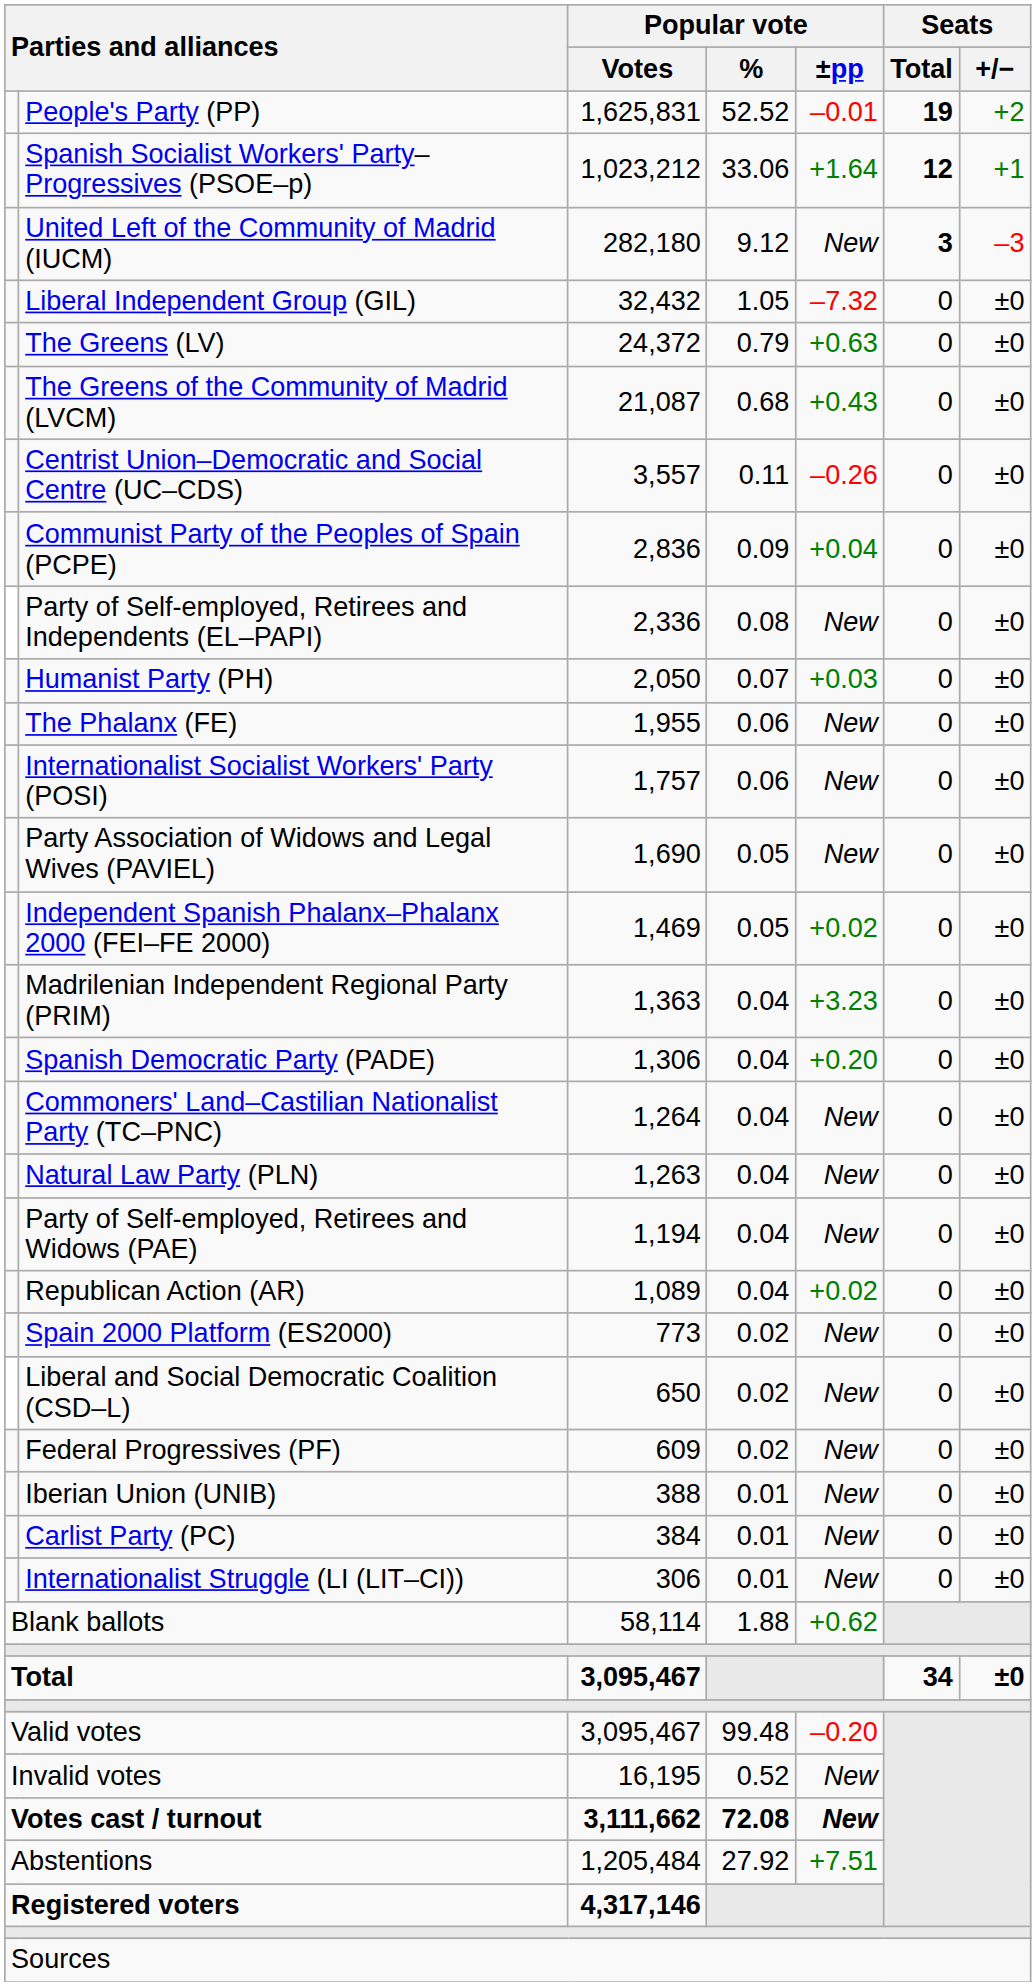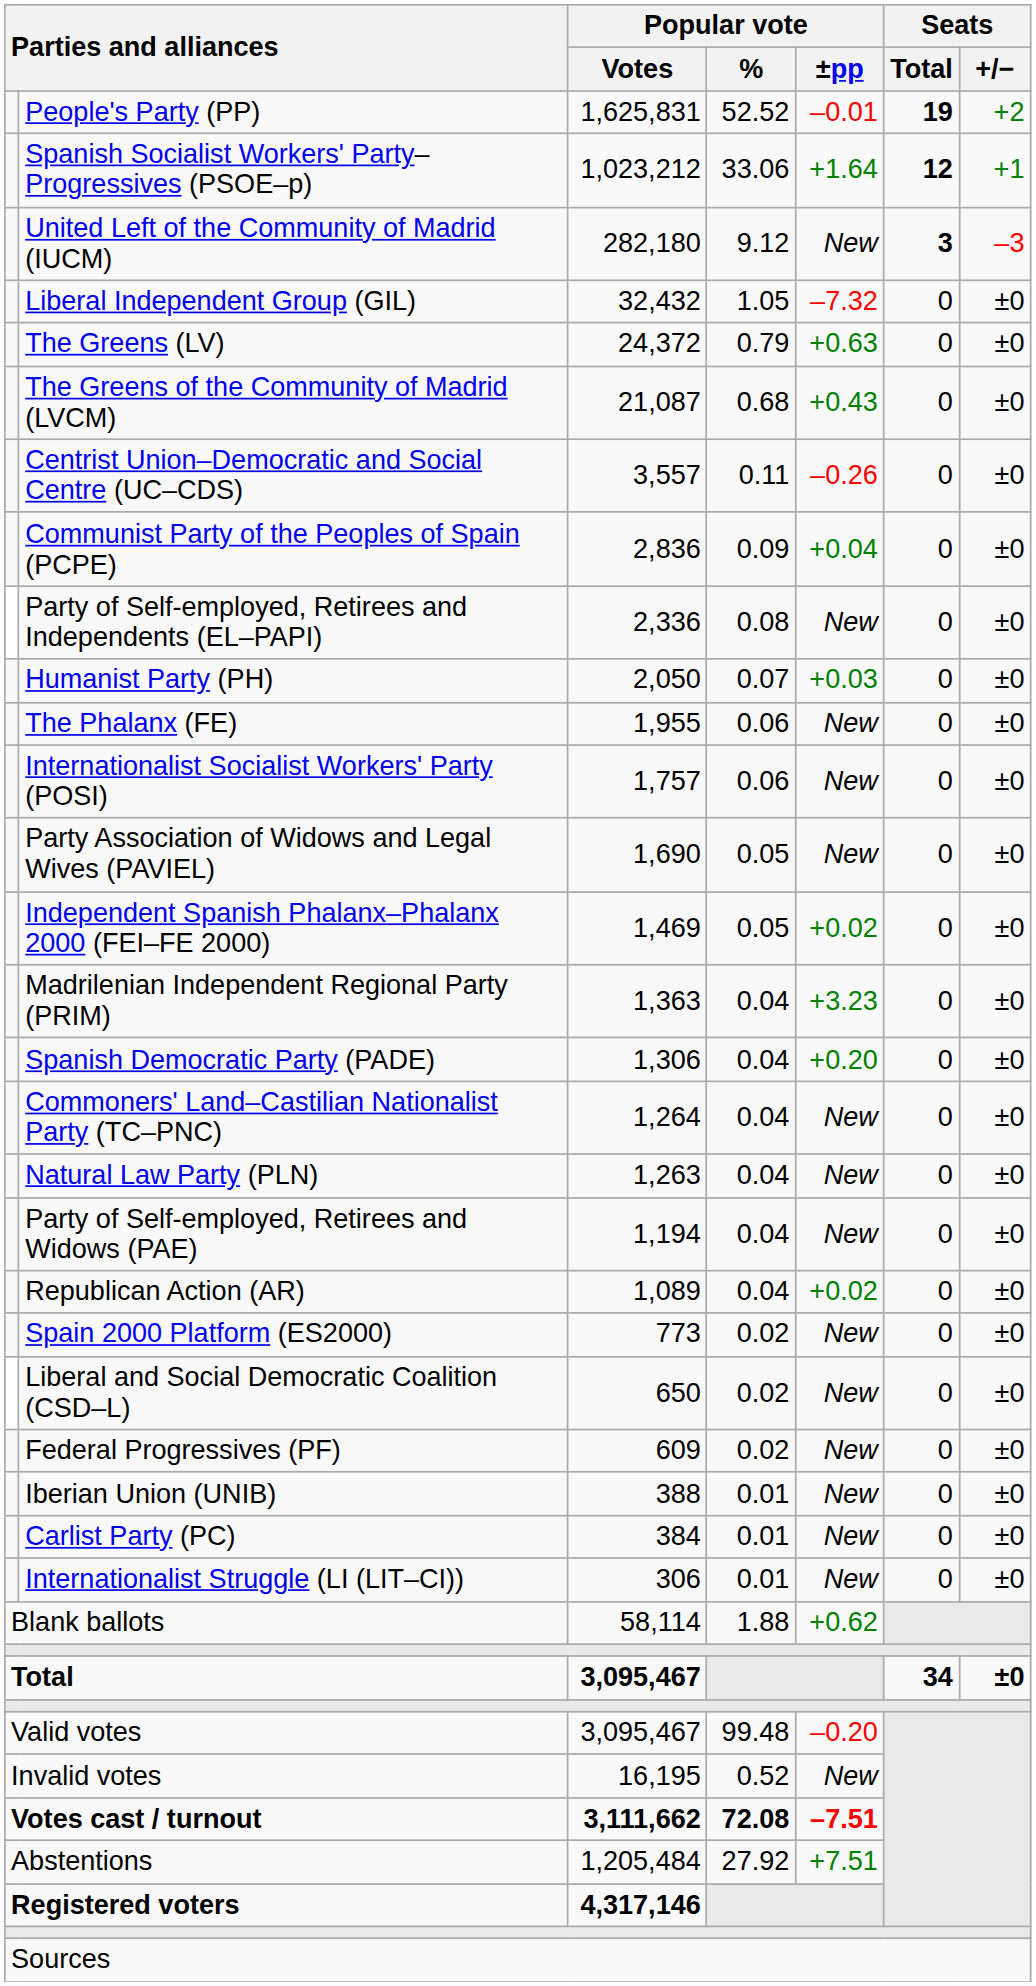Votes cast / turnout | Popular vote / ±pp: New -> –7.51
